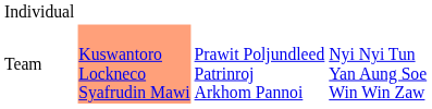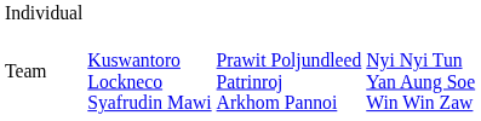Team | column 2: lightsalmon background -> no background
